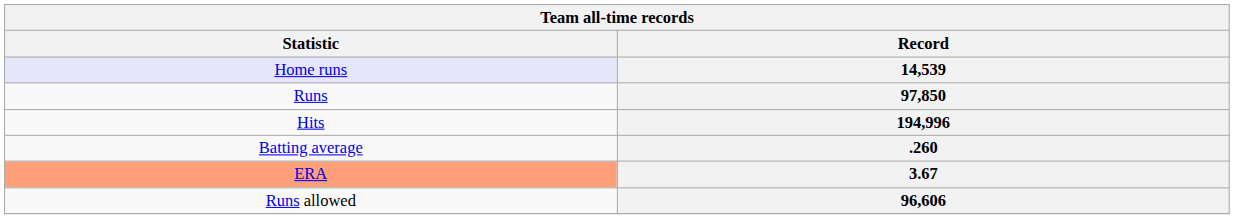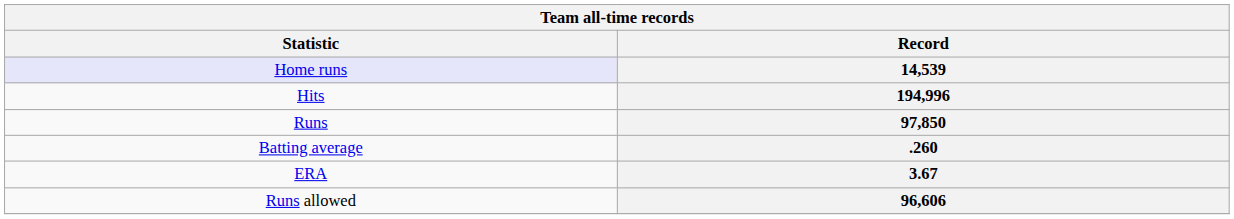rows swapped: 97,850 <-> 194,996
3.67 | Statistic: lightsalmon background -> no background
